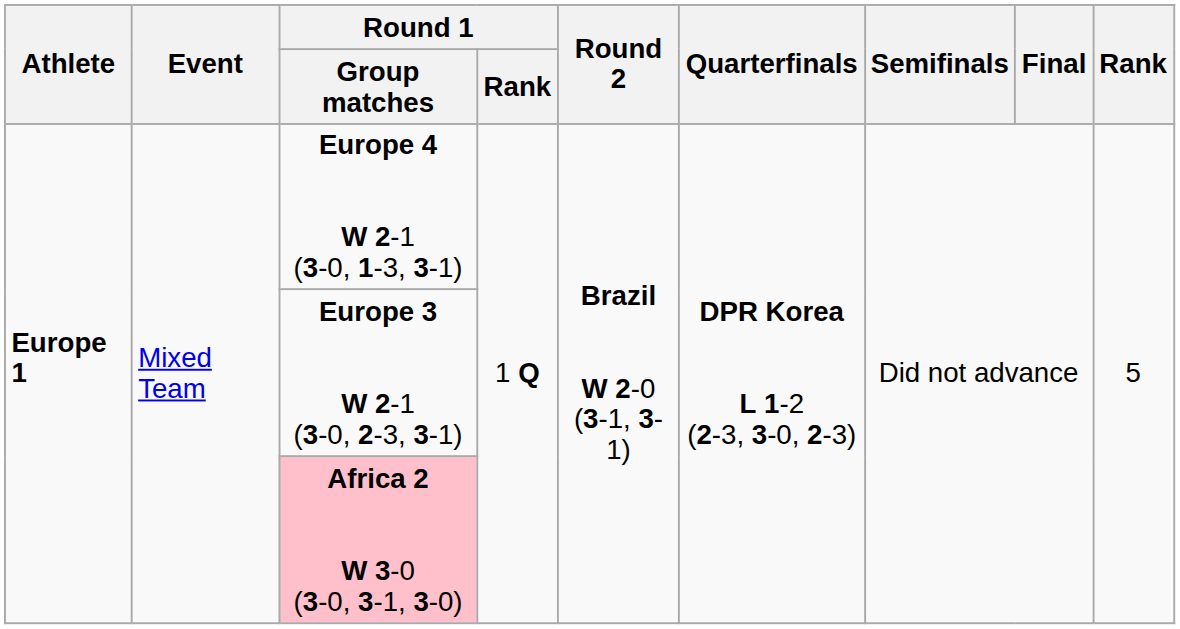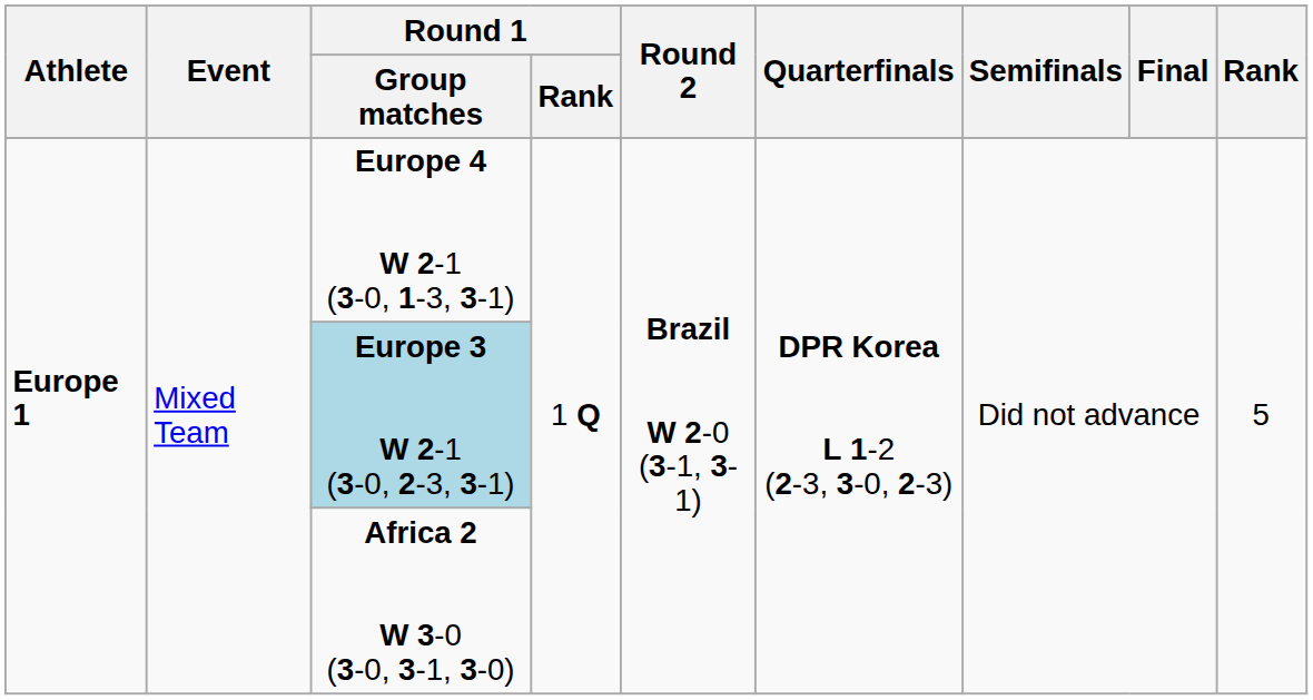Europe 3 W 2-1 (3-0, 2-3, 3-1) | Round 1 / Group matches: no background -> lightblue background
Africa 2 W 3-0 (3-0, 3-1, 3-0) | Round 1 / Group matches: pink background -> no background
